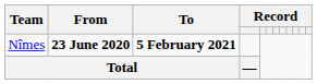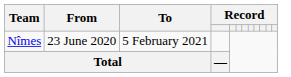Nîmes | From: bold -> normal
Nîmes | To: bold -> normal
